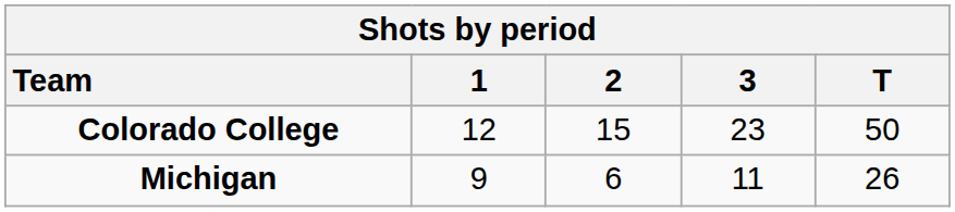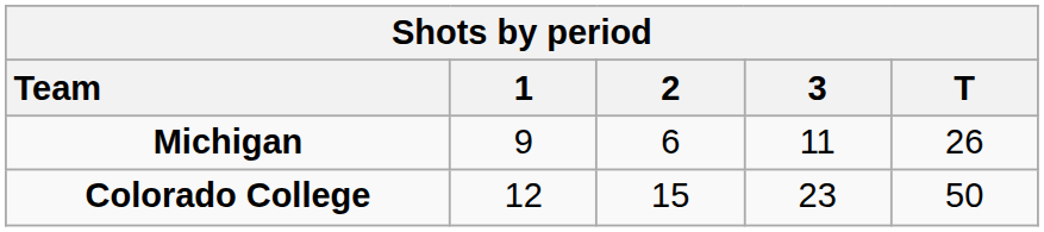rows swapped: Michigan <-> Colorado College
